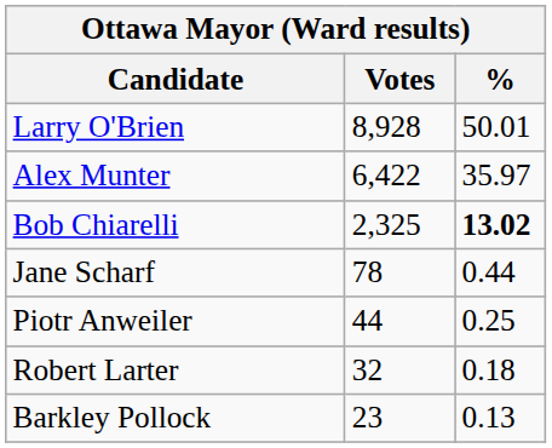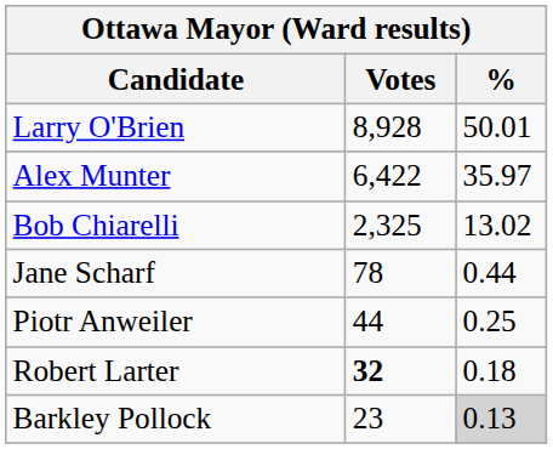Bob Chiarelli | %: bold -> normal
Robert Larter | Votes: normal -> bold
Barkley Pollock | %: no background -> lightgrey background
